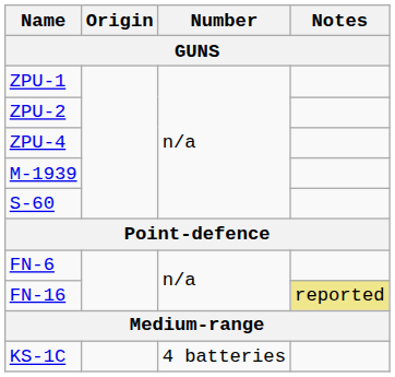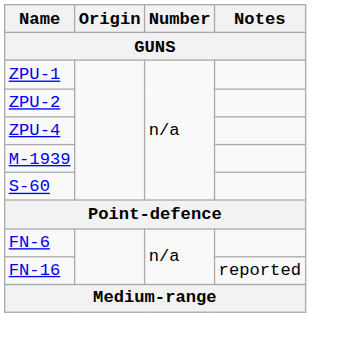FN-16 | Notes: khaki background -> no background
- row: KS-1C | 4 batteries
